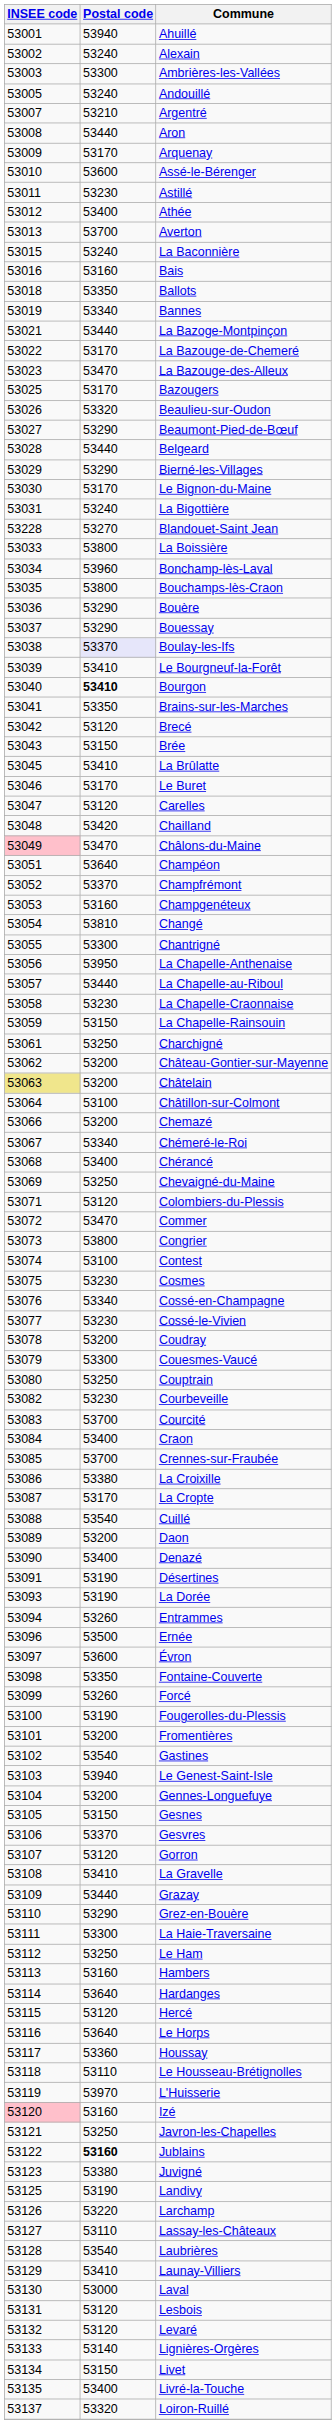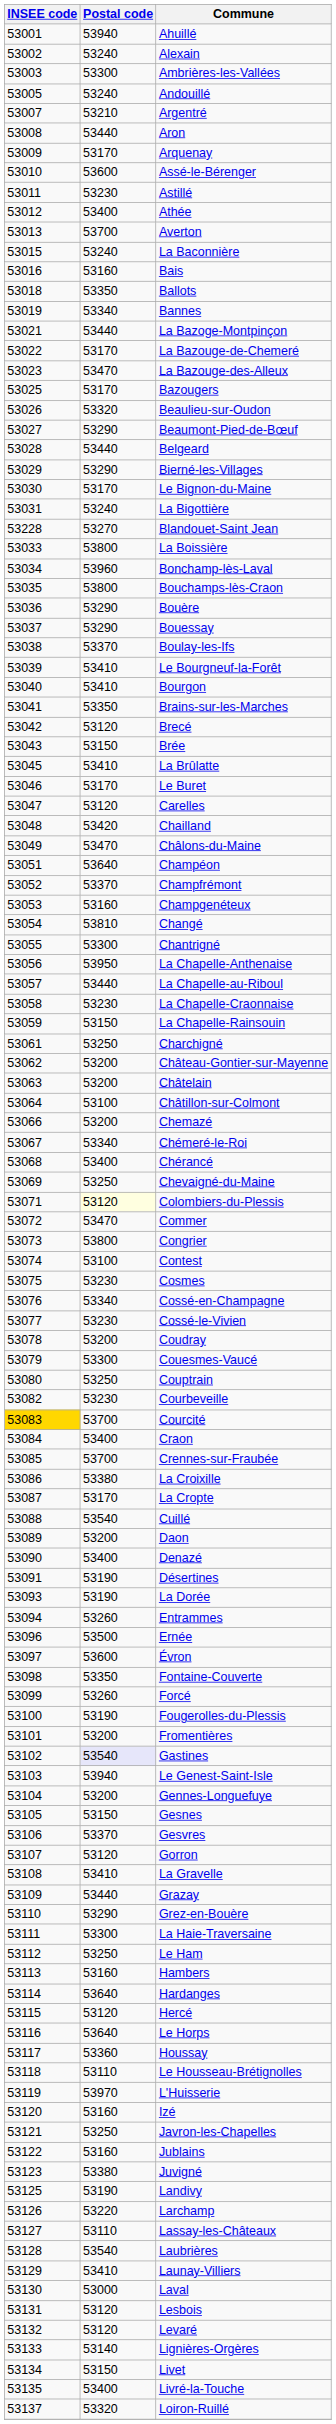Boulay-les-Ifs | Postal code: lavender background -> no background
Bourgon | Postal code: bold -> normal
Châlons-du-Maine | INSEE code: pink background -> no background
Châtelain | INSEE code: khaki background -> no background
Colombiers-du-Plessis | Postal code: no background -> lightyellow background
Courcité | INSEE code: no background -> gold background
Gastines | Postal code: no background -> lavender background
Izé | INSEE code: pink background -> no background
Jublains | Postal code: bold -> normal
